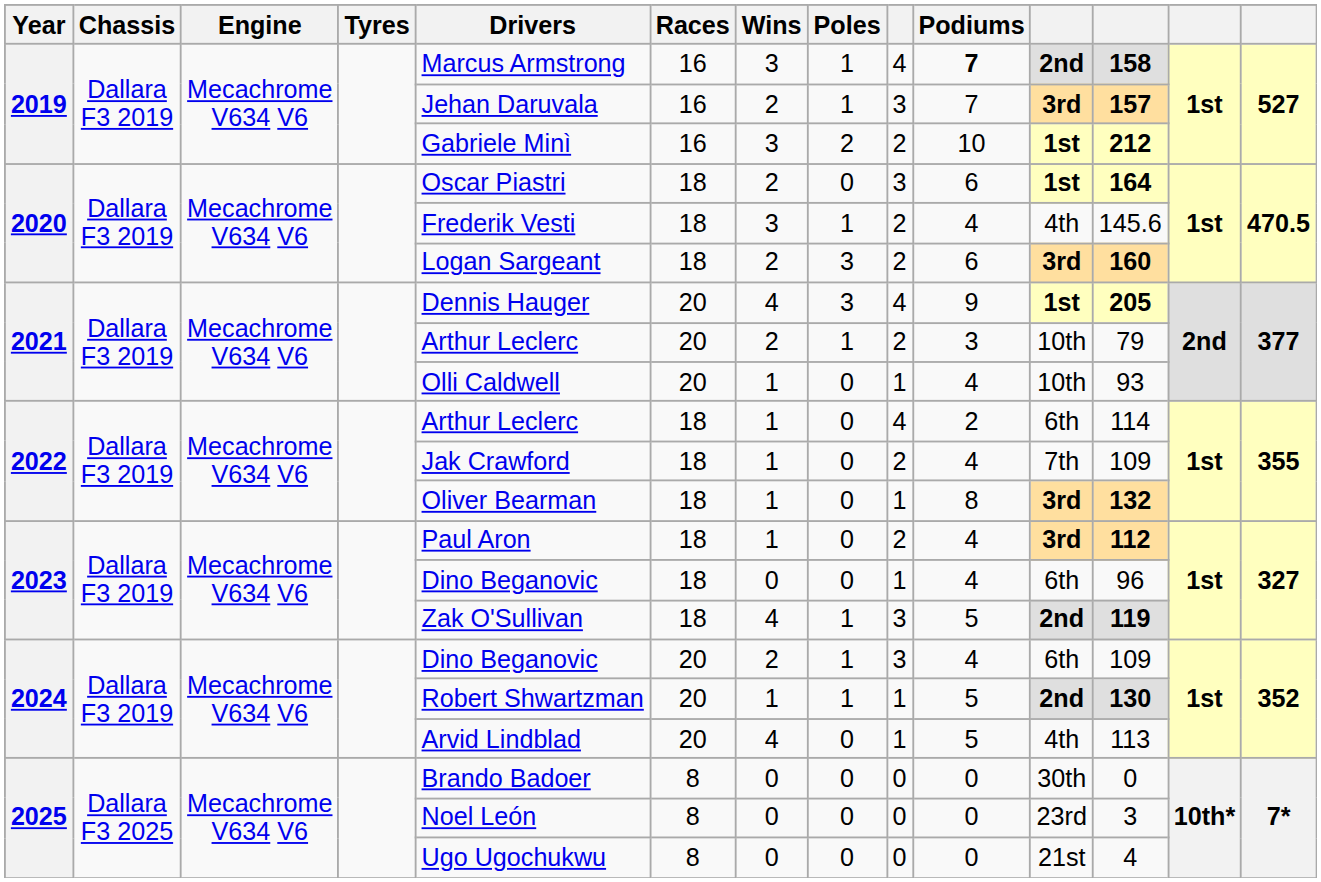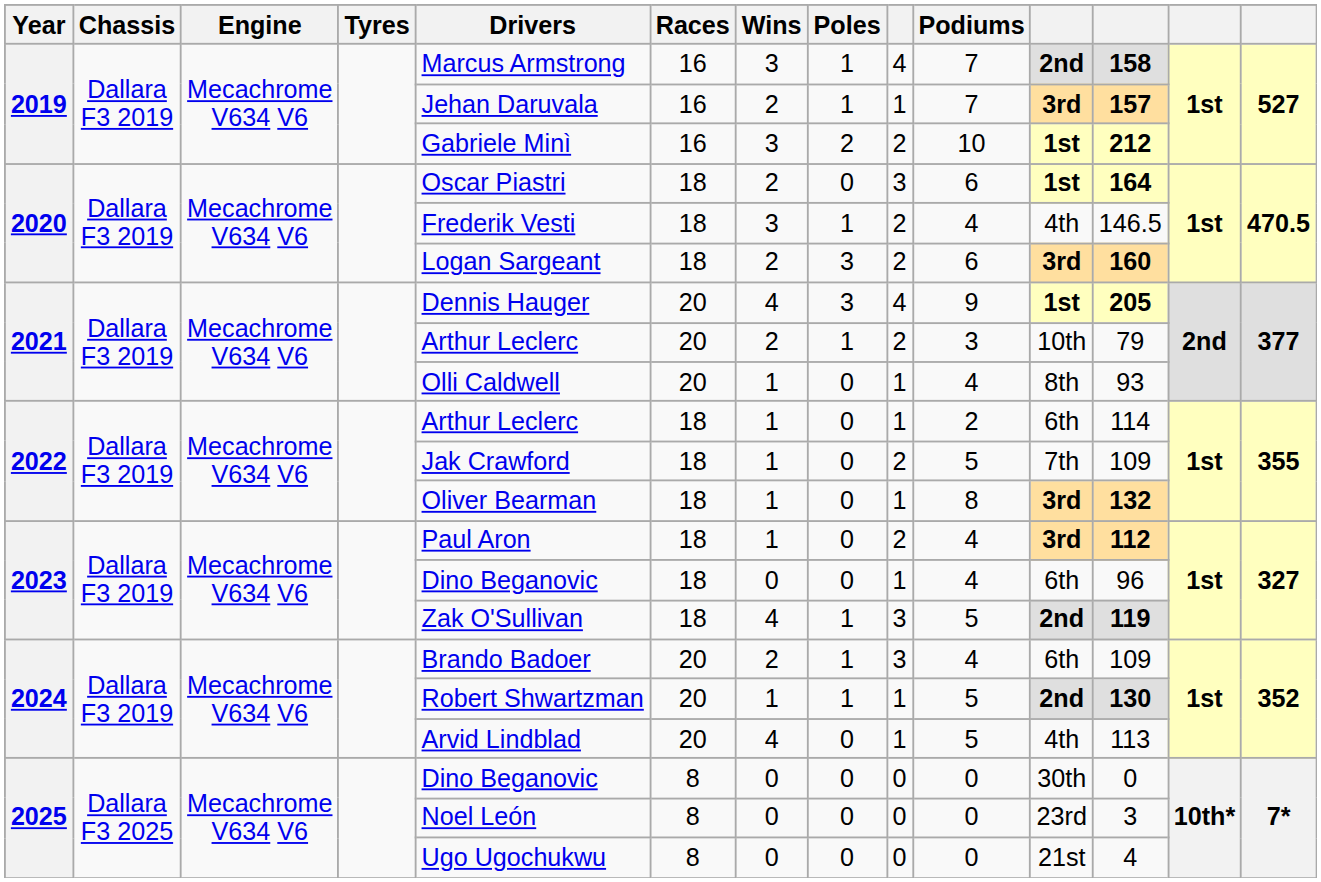row 2 | Podiums: bold -> normal
row 3 | column 9: 3 -> 1
row 6 | column 12: 145.6 -> 146.5
row 10 | column 11: 10th -> 8th
row 11 | column 9: 4 -> 1
row 12 | Podiums: 4 -> 5
row 17 | Drivers: Dino Beganovic -> Brando Badoer
row 20 | Drivers: Brando Badoer -> Dino Beganovic
